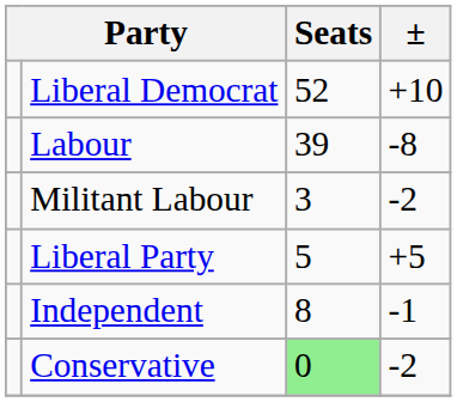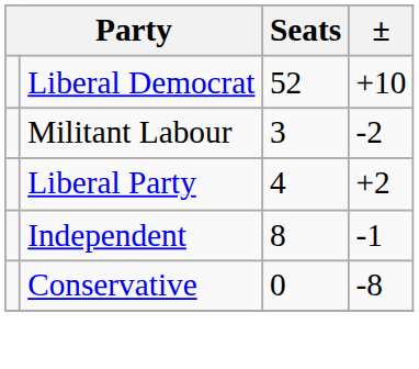- row: Labour | 39 | -8
Liberal Party | Seats: 5 -> 4
Liberal Party | ±: +5 -> +2
Conservative | Seats: lightgreen background -> no background
Conservative | ±: -2 -> -8
